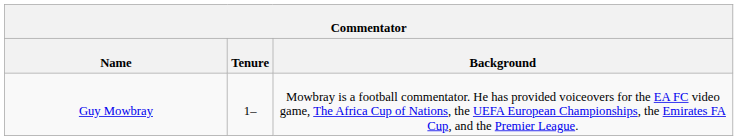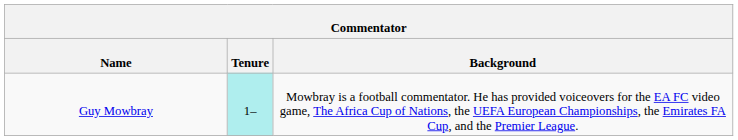Guy Mowbray | Tenure: no background -> paleturquoise background
